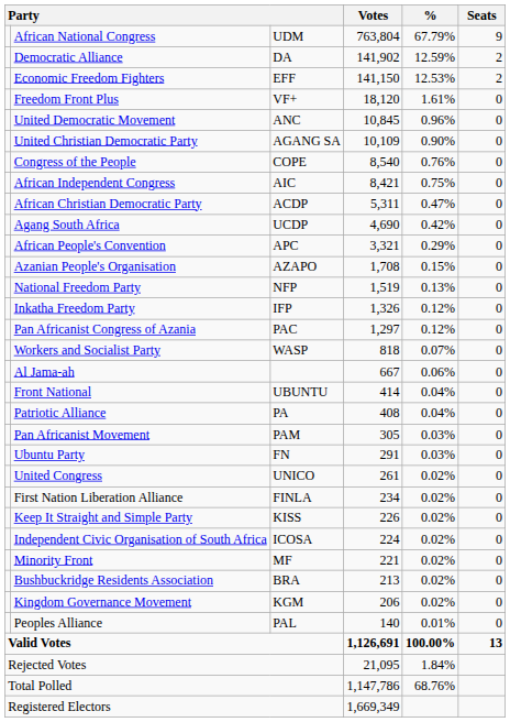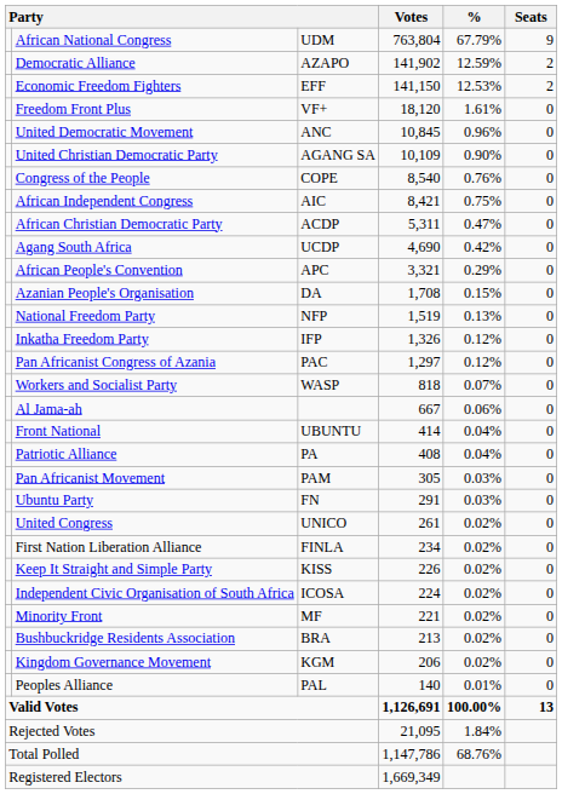Democratic Alliance | column 3: DA -> AZAPO
Azanian People's Organisation | column 3: AZAPO -> DA
